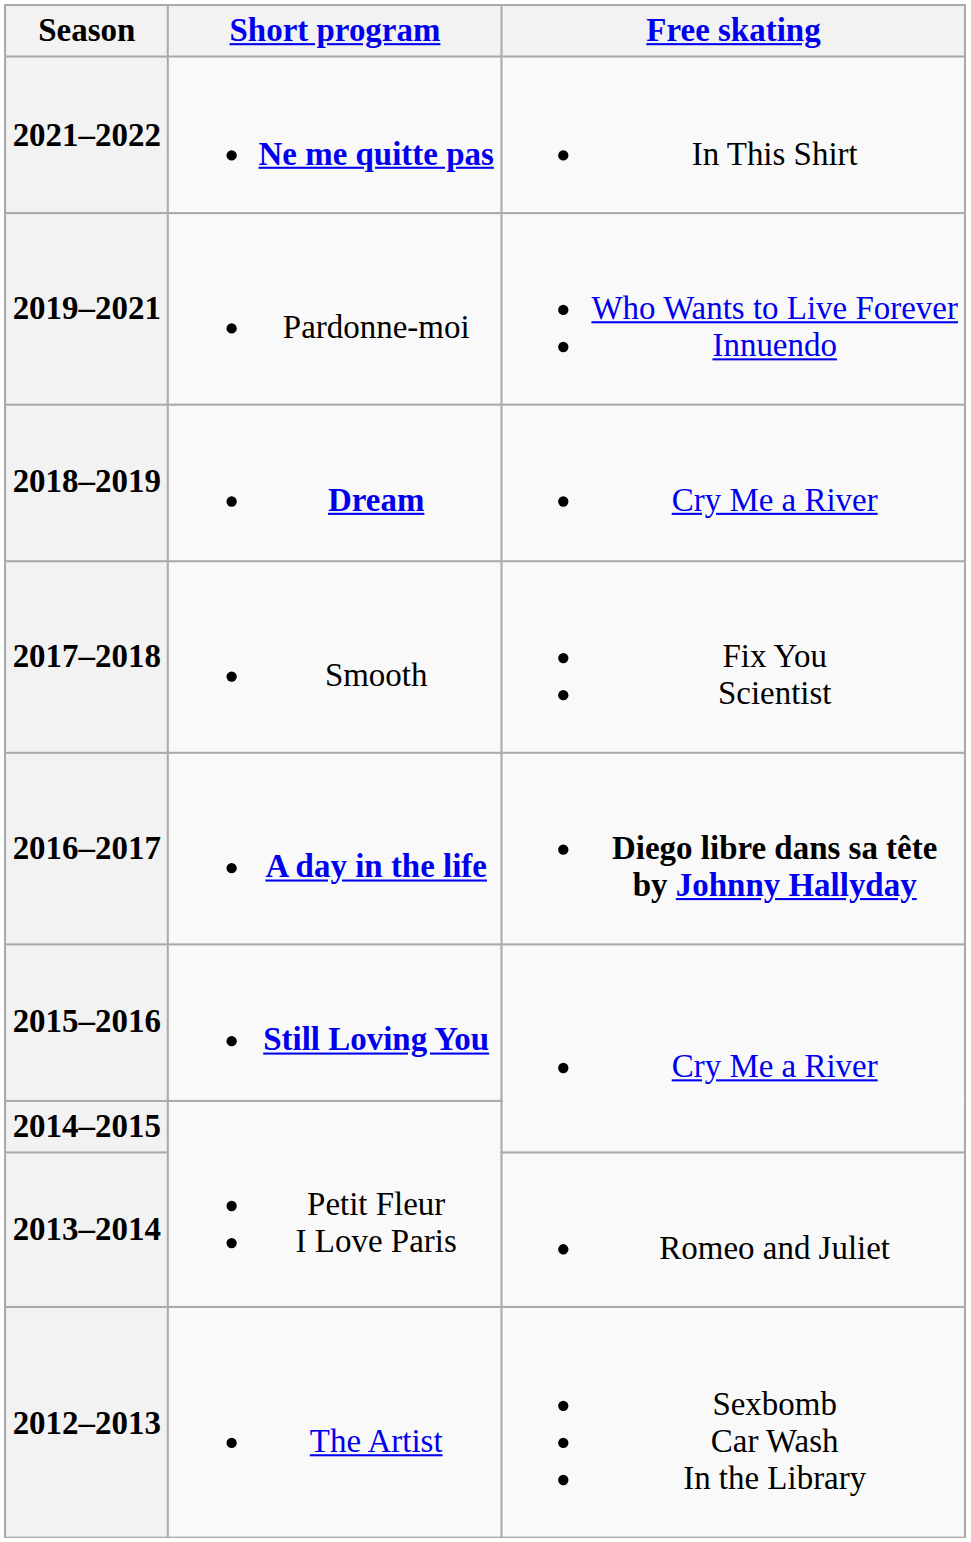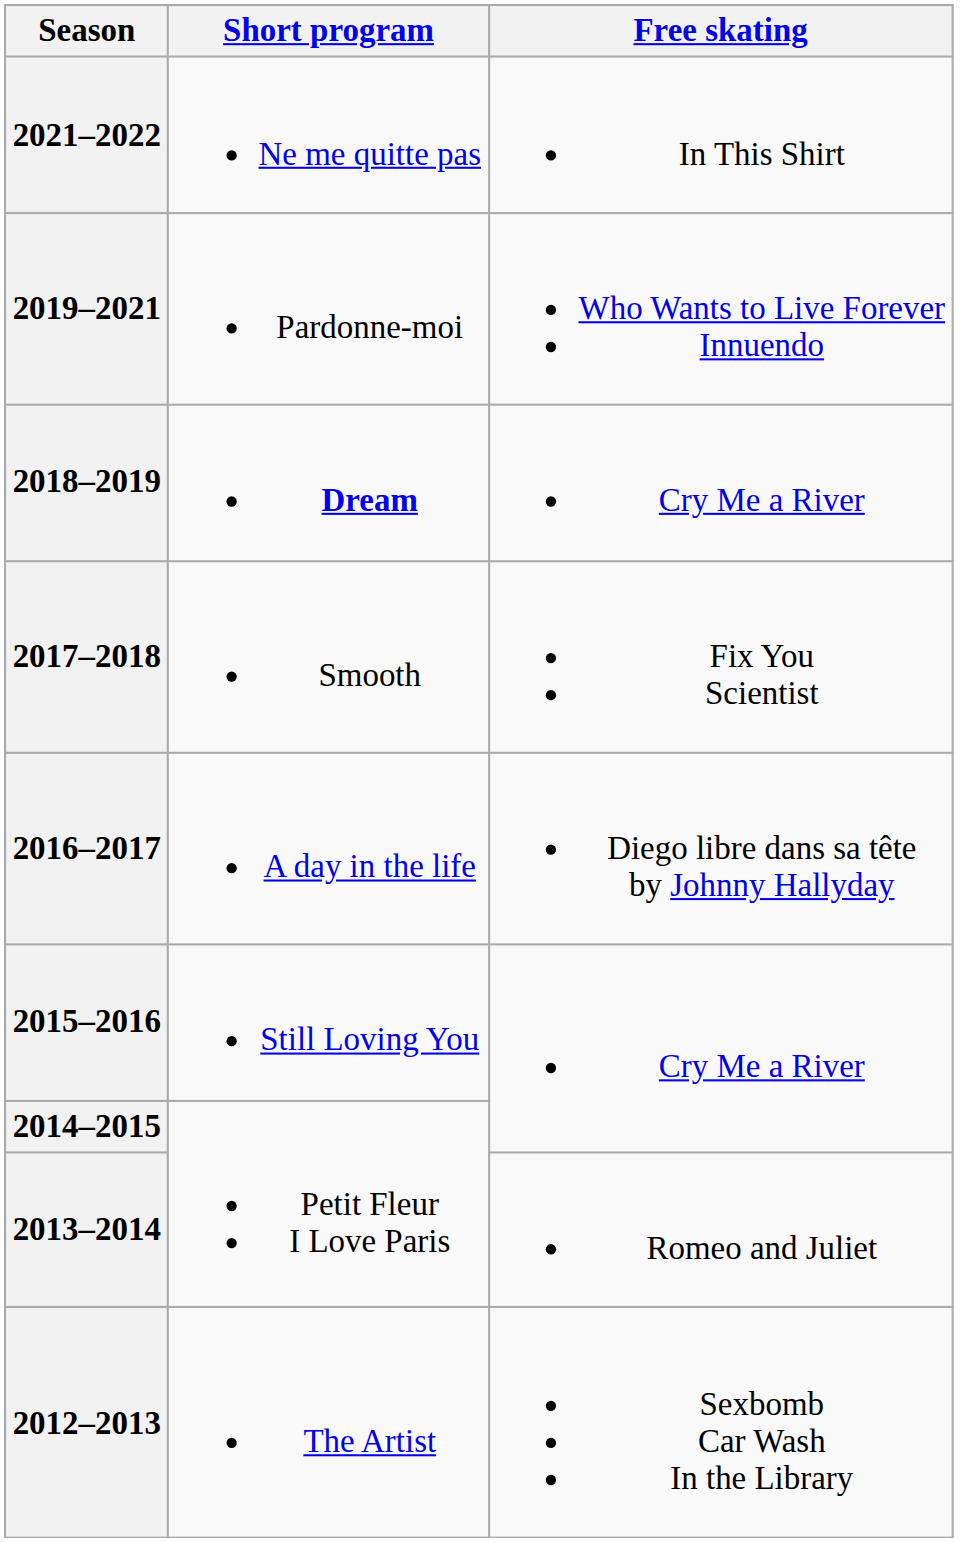2021–2022 | Short program: bold -> normal
2016–2017 | Short program: bold -> normal
2016–2017 | Free skating: bold -> normal
2015–2016 | Short program: bold -> normal
